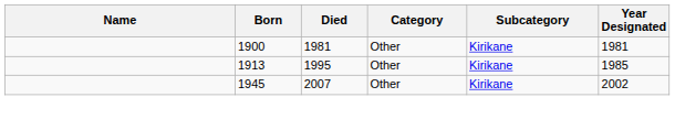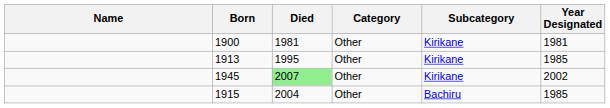1945 | Died: no background -> lightgreen background
+ row: 1915 | 2004 | Other | Bachiru | 1985
